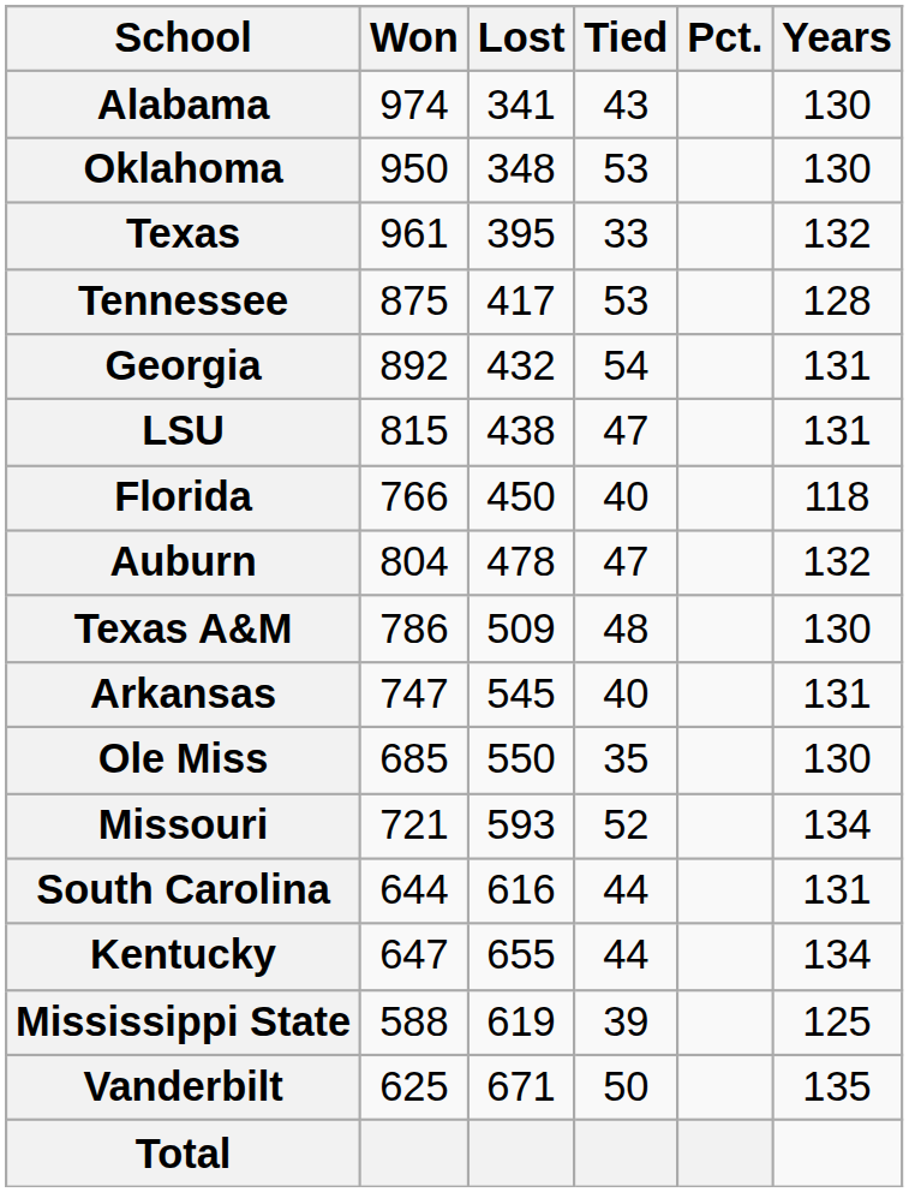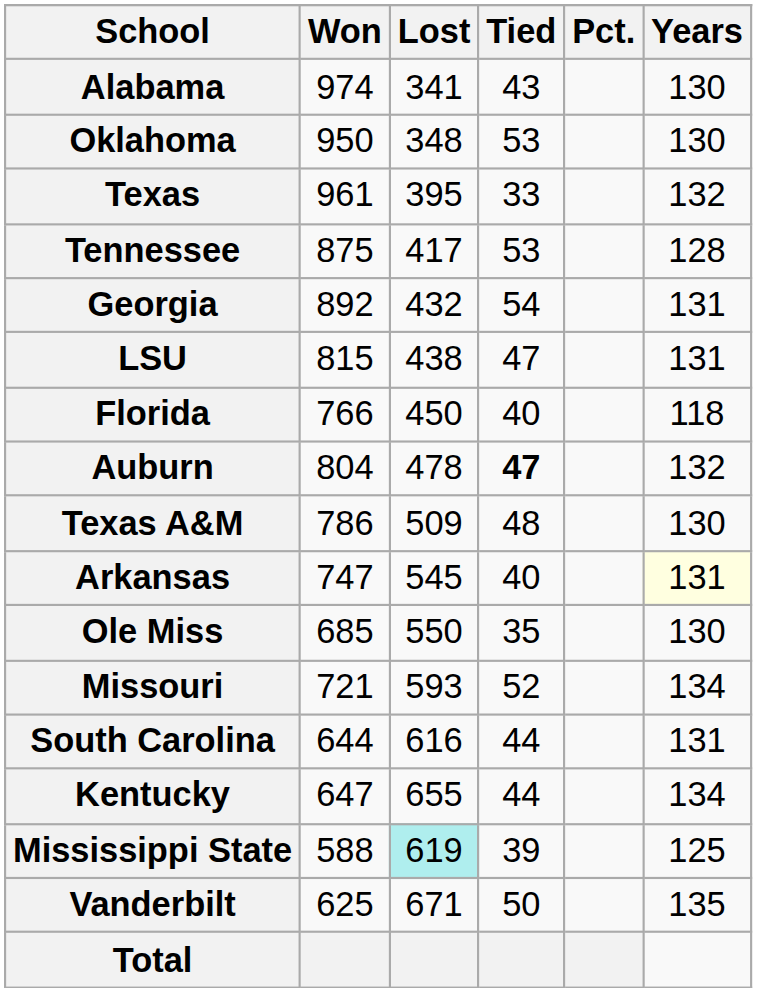Auburn | Tied: normal -> bold
Arkansas | Years: no background -> lightyellow background
Mississippi State | Lost: no background -> paleturquoise background
